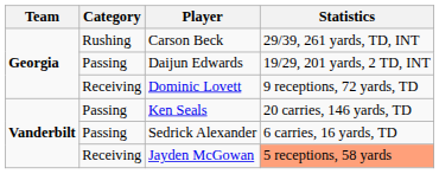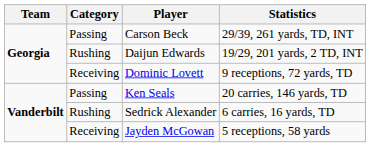Carson Beck | Category: Rushing -> Passing
Daijun Edwards | Category: Passing -> Rushing
Sedrick Alexander | Category: Passing -> Rushing
Jayden McGowan | Statistics: lightsalmon background -> no background
